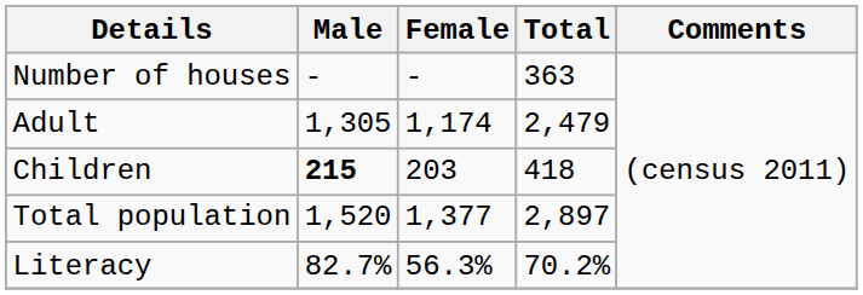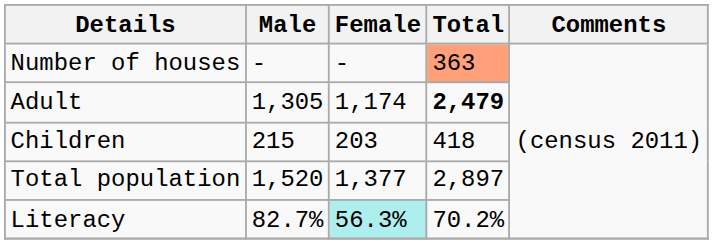Number of houses | Total: no background -> lightsalmon background
Adult | Total: normal -> bold
Children | Male: bold -> normal
Literacy | Female: no background -> paleturquoise background
